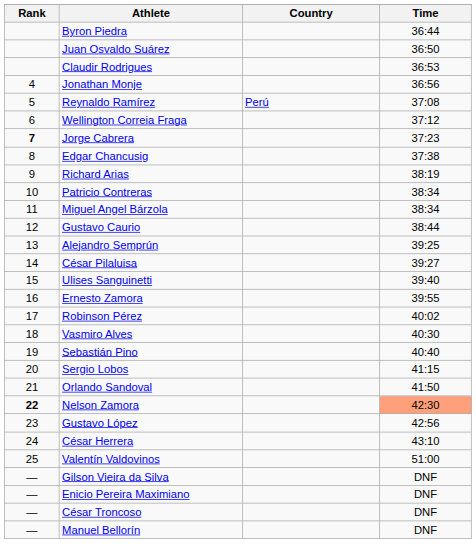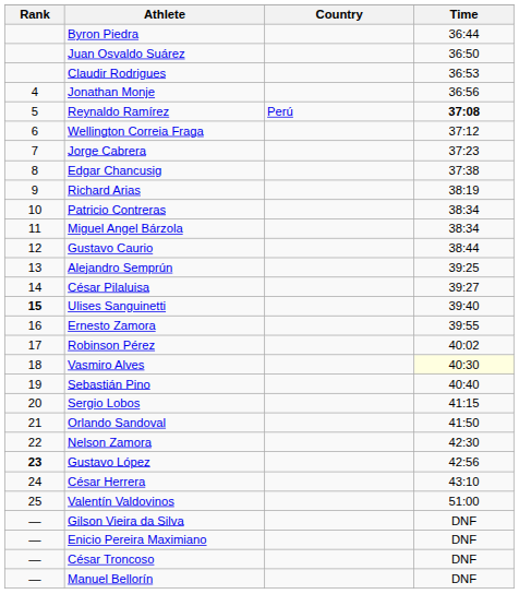Reynaldo Ramírez | Time: normal -> bold
Jorge Cabrera | Rank: bold -> normal
Ulises Sanguinetti | Rank: normal -> bold
Vasmiro Alves | Time: no background -> lightyellow background
Nelson Zamora | Rank: bold -> normal
Nelson Zamora | Time: lightsalmon background -> no background
Gustavo López | Rank: normal -> bold
